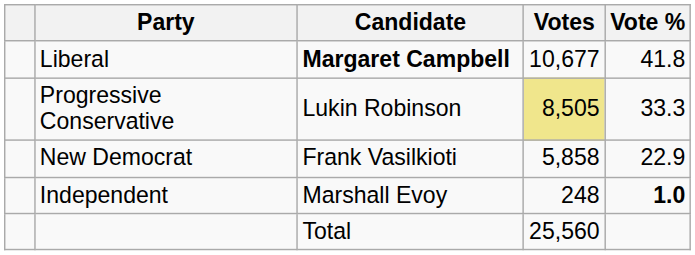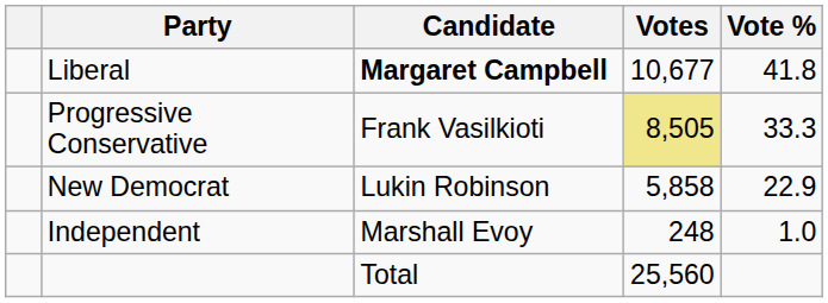Progressive Conservative | Candidate: Lukin Robinson -> Frank Vasilkioti
New Democrat | Candidate: Frank Vasilkioti -> Lukin Robinson
Independent | Vote %: bold -> normal
